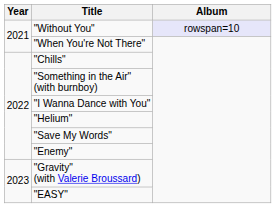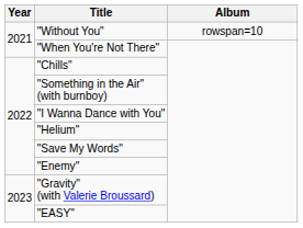"Without You" | Album: lavender background -> no background
